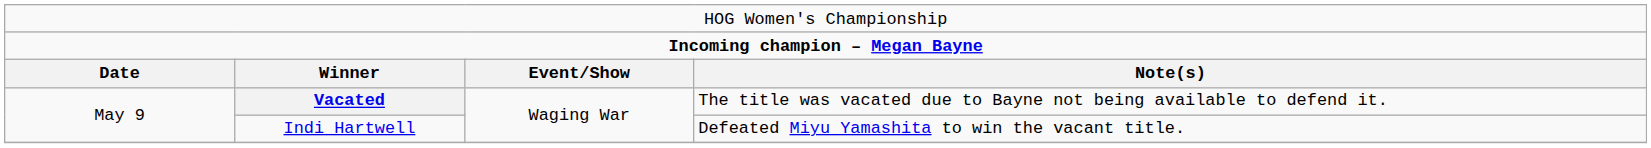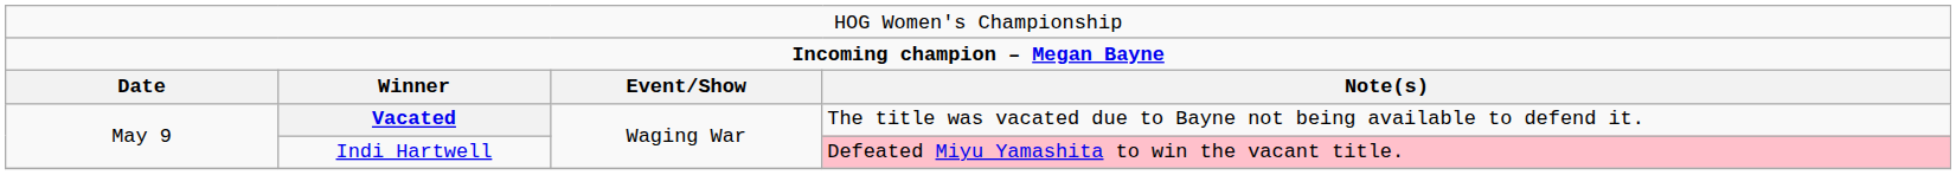Indi Hartwell | column 4: no background -> pink background
